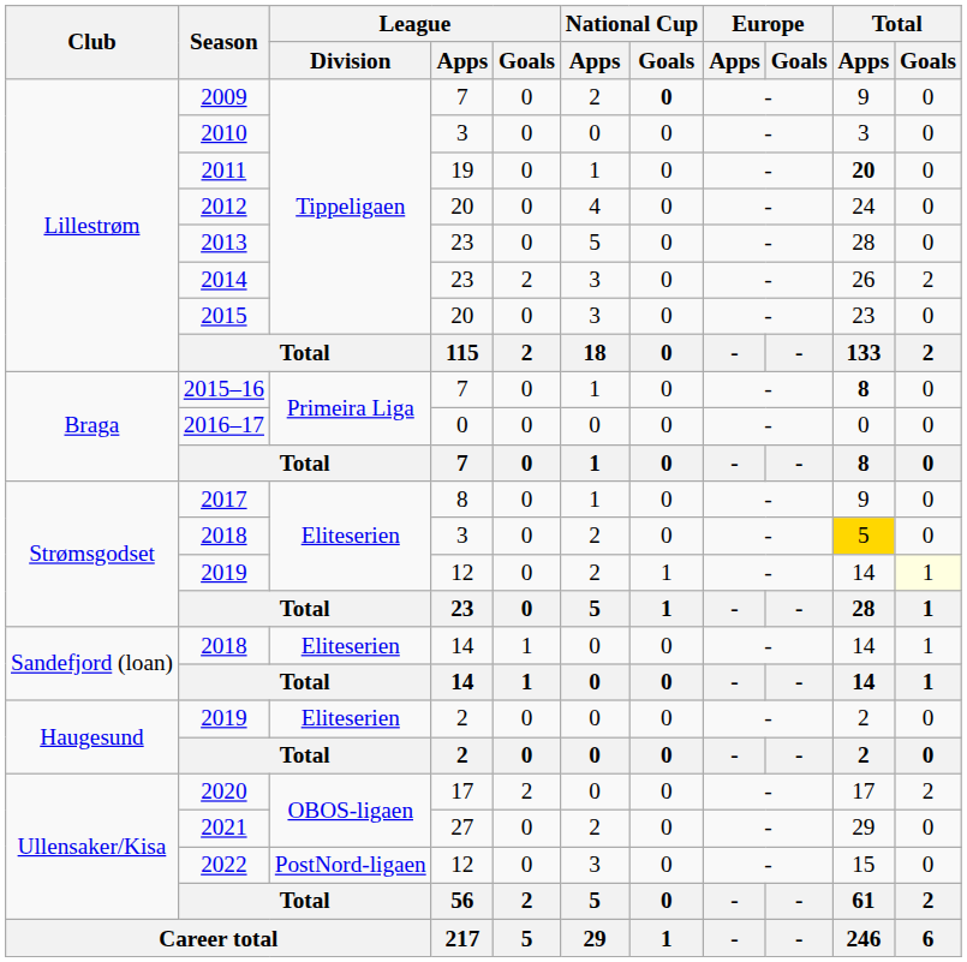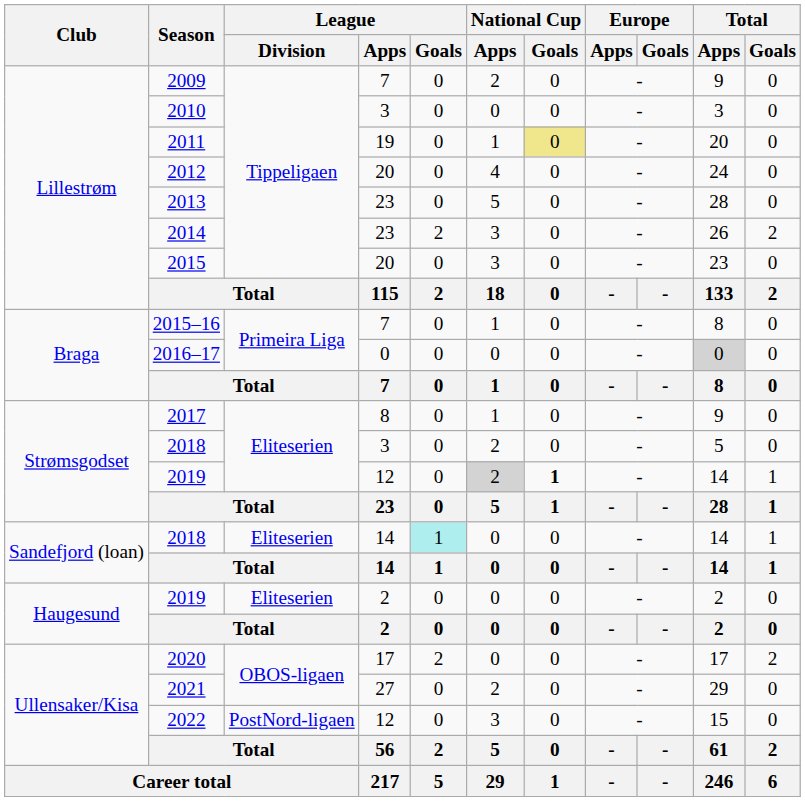2009 | National Cup / Goals: bold -> normal
2011 | National Cup / Goals: no background -> khaki background
2011 | Total / Apps: bold -> normal
2015–16 | Total / Apps: bold -> normal
2016–17 | Total / Apps: no background -> lightgrey background
2018 / 3 | Total / Apps: gold background -> no background
2019 / 12 | National Cup / Apps: no background -> lightgrey background
2019 / 12 | National Cup / Goals: normal -> bold
2019 / 12 | Total / Goals: lightyellow background -> no background
2018 / 14 | League / Goals: no background -> paleturquoise background
